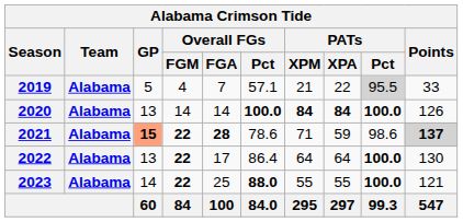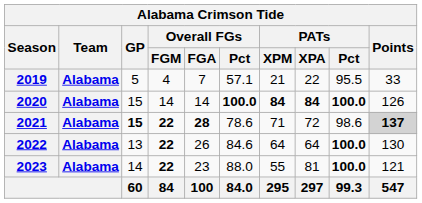2019 | PATs / Pct: lightgrey background -> no background
2020 | GP: 13 -> 15
2021 | GP: lightsalmon background -> no background
2021 | PATs / XPA: 59 -> 72
2022 | Overall FGs / FGA: 17 -> 26
2022 | Overall FGs / Pct: 86.4 -> 84.6
2023 | Overall FGs / FGA: 25 -> 23
2023 | Overall FGs / Pct: bold -> normal
2023 | PATs / XPA: 55 -> 81
